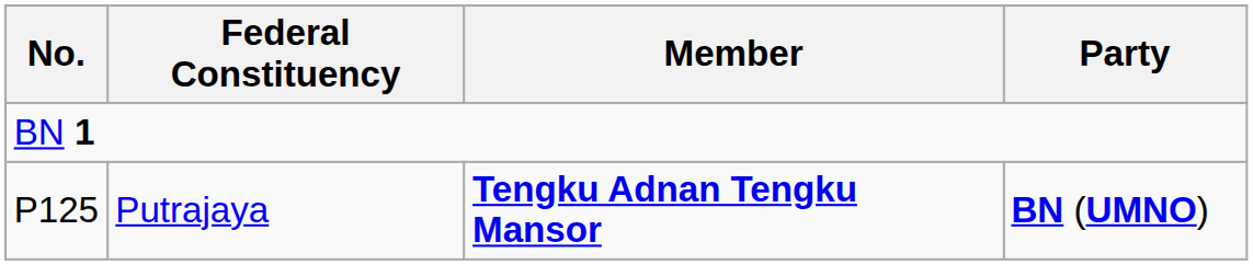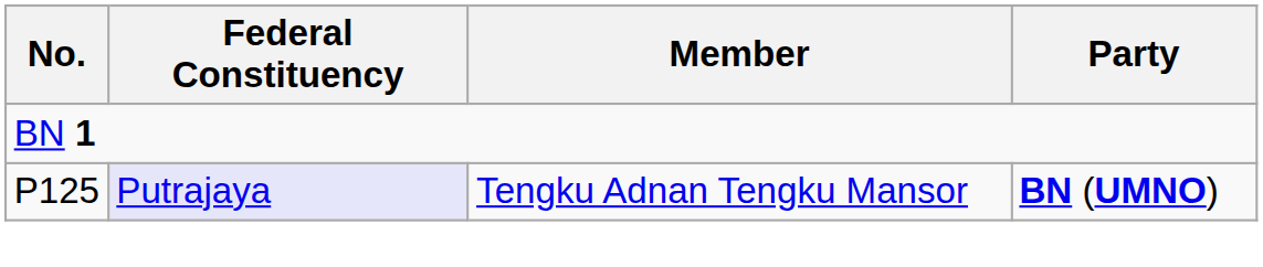P125 | Federal Constituency: no background -> lavender background
P125 | Member: bold -> normal
